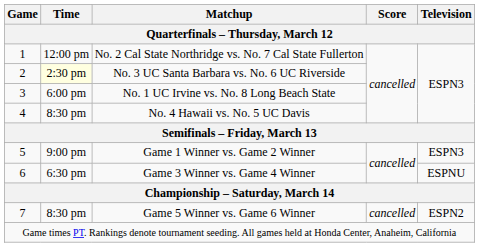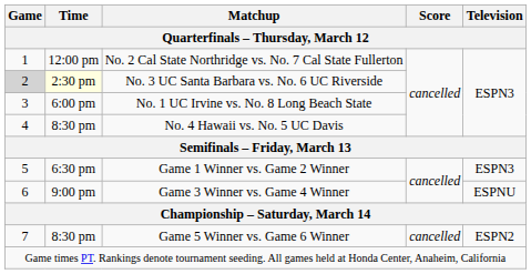No. 3 UC Santa Barbara vs. No. 6 UC Riverside | Game: no background -> lightgrey background
Game 1 Winner vs. Game 2 Winner | Time: 9:00 pm -> 6:30 pm
Game 3 Winner vs. Game 4 Winner | Time: 6:30 pm -> 9:00 pm
